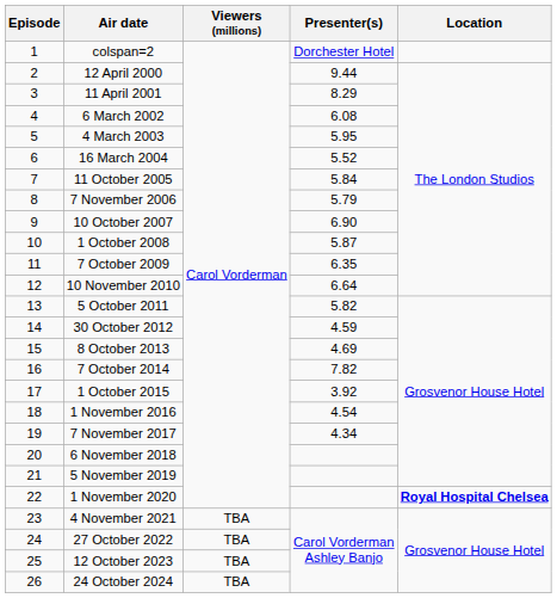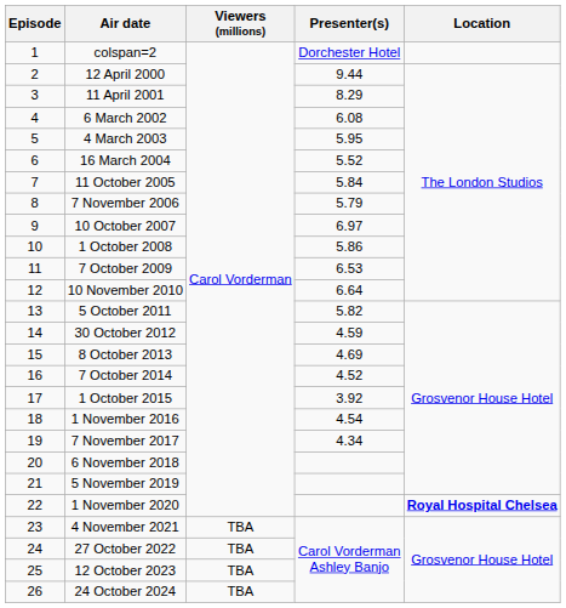10 October 2007 | Presenter(s): 6.90 -> 6.97
1 October 2008 | Presenter(s): 5.87 -> 5.86
7 October 2009 | Presenter(s): 6.35 -> 6.53
7 October 2014 | Presenter(s): 7.82 -> 4.52
